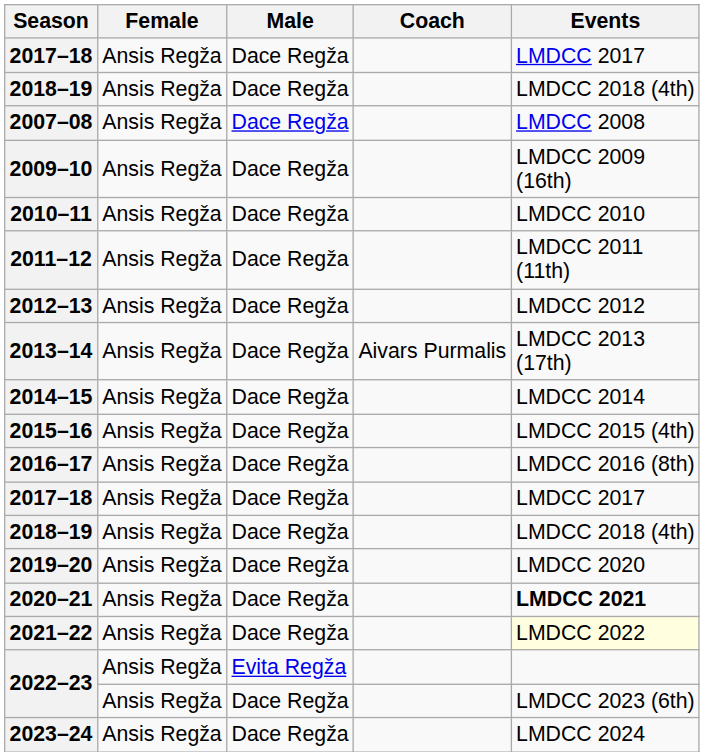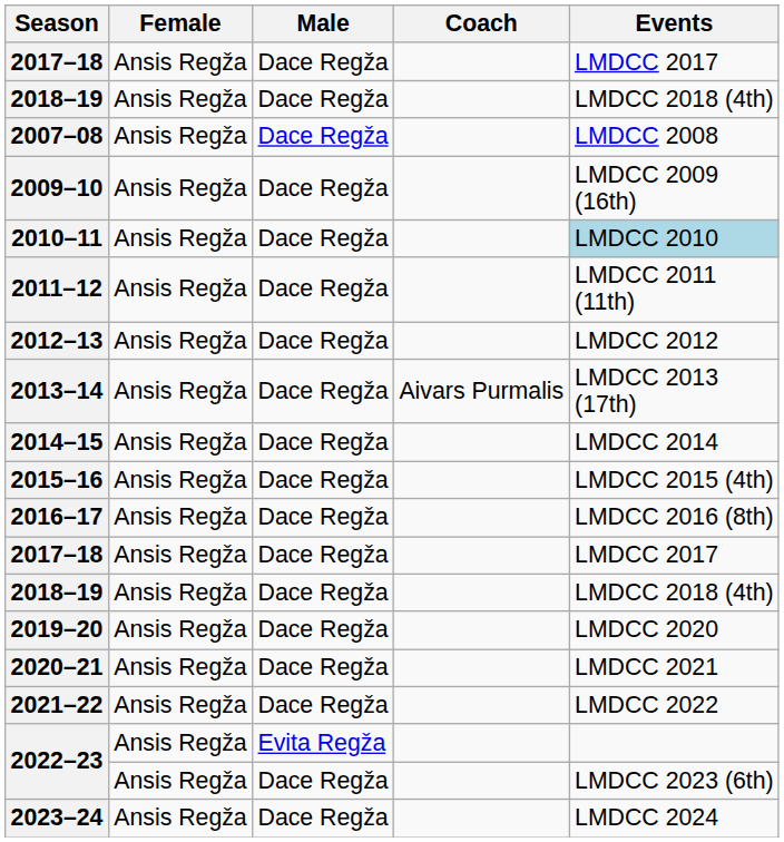2010–11 | Events: no background -> lightblue background
2020–21 | Events: bold -> normal
2021–22 | Events: lightyellow background -> no background
